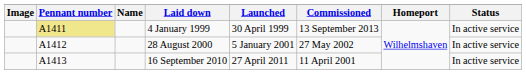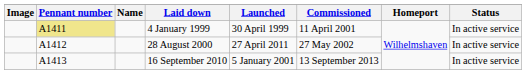4 January 1999 | Commissioned: 13 September 2013 -> 11 April 2001
28 August 2000 | Launched: 5 January 2001 -> 27 April 2011
16 September 2010 | Launched: 27 April 2011 -> 5 January 2001
16 September 2010 | Commissioned: 11 April 2001 -> 13 September 2013
